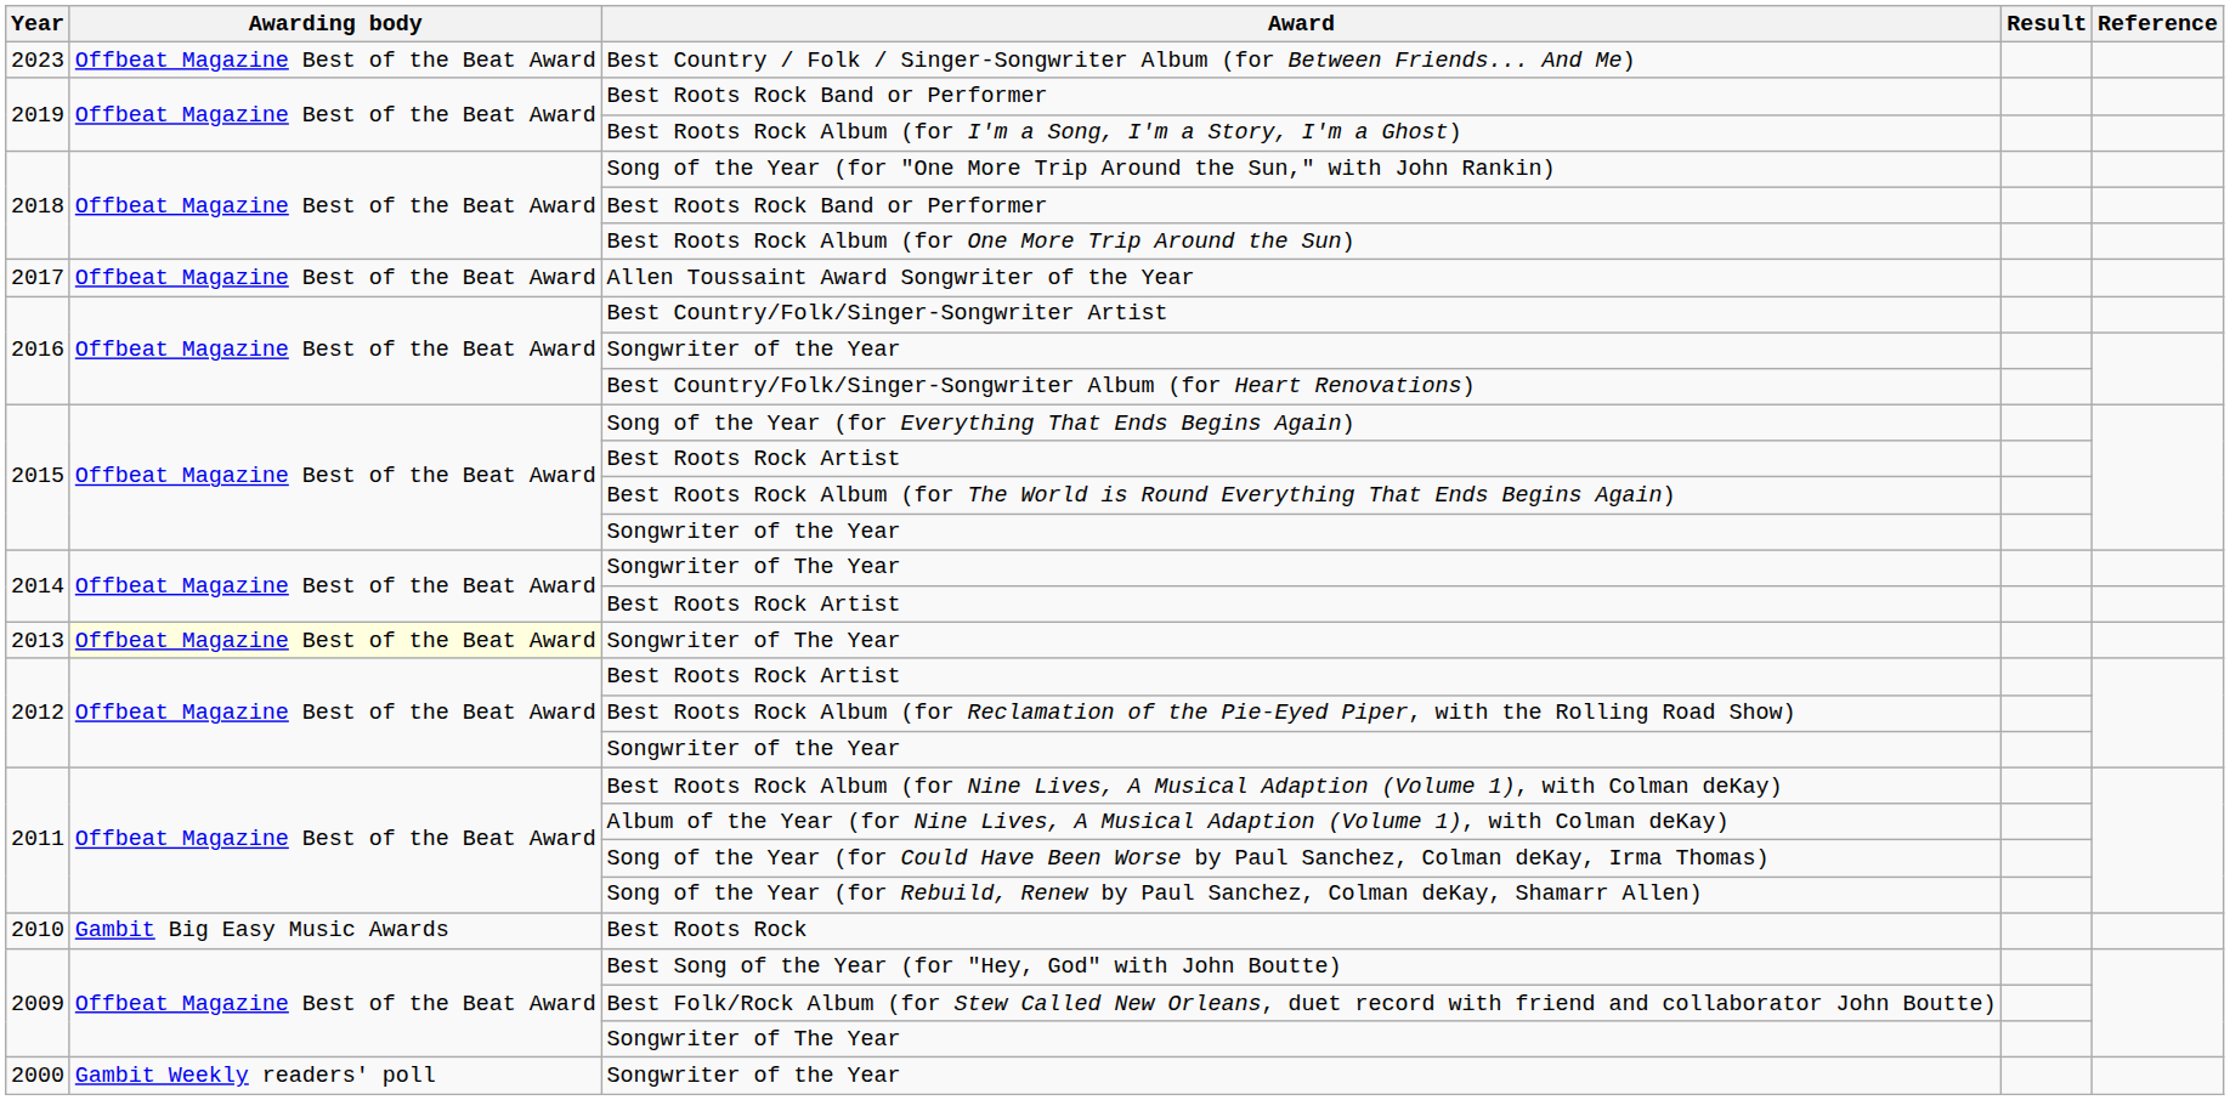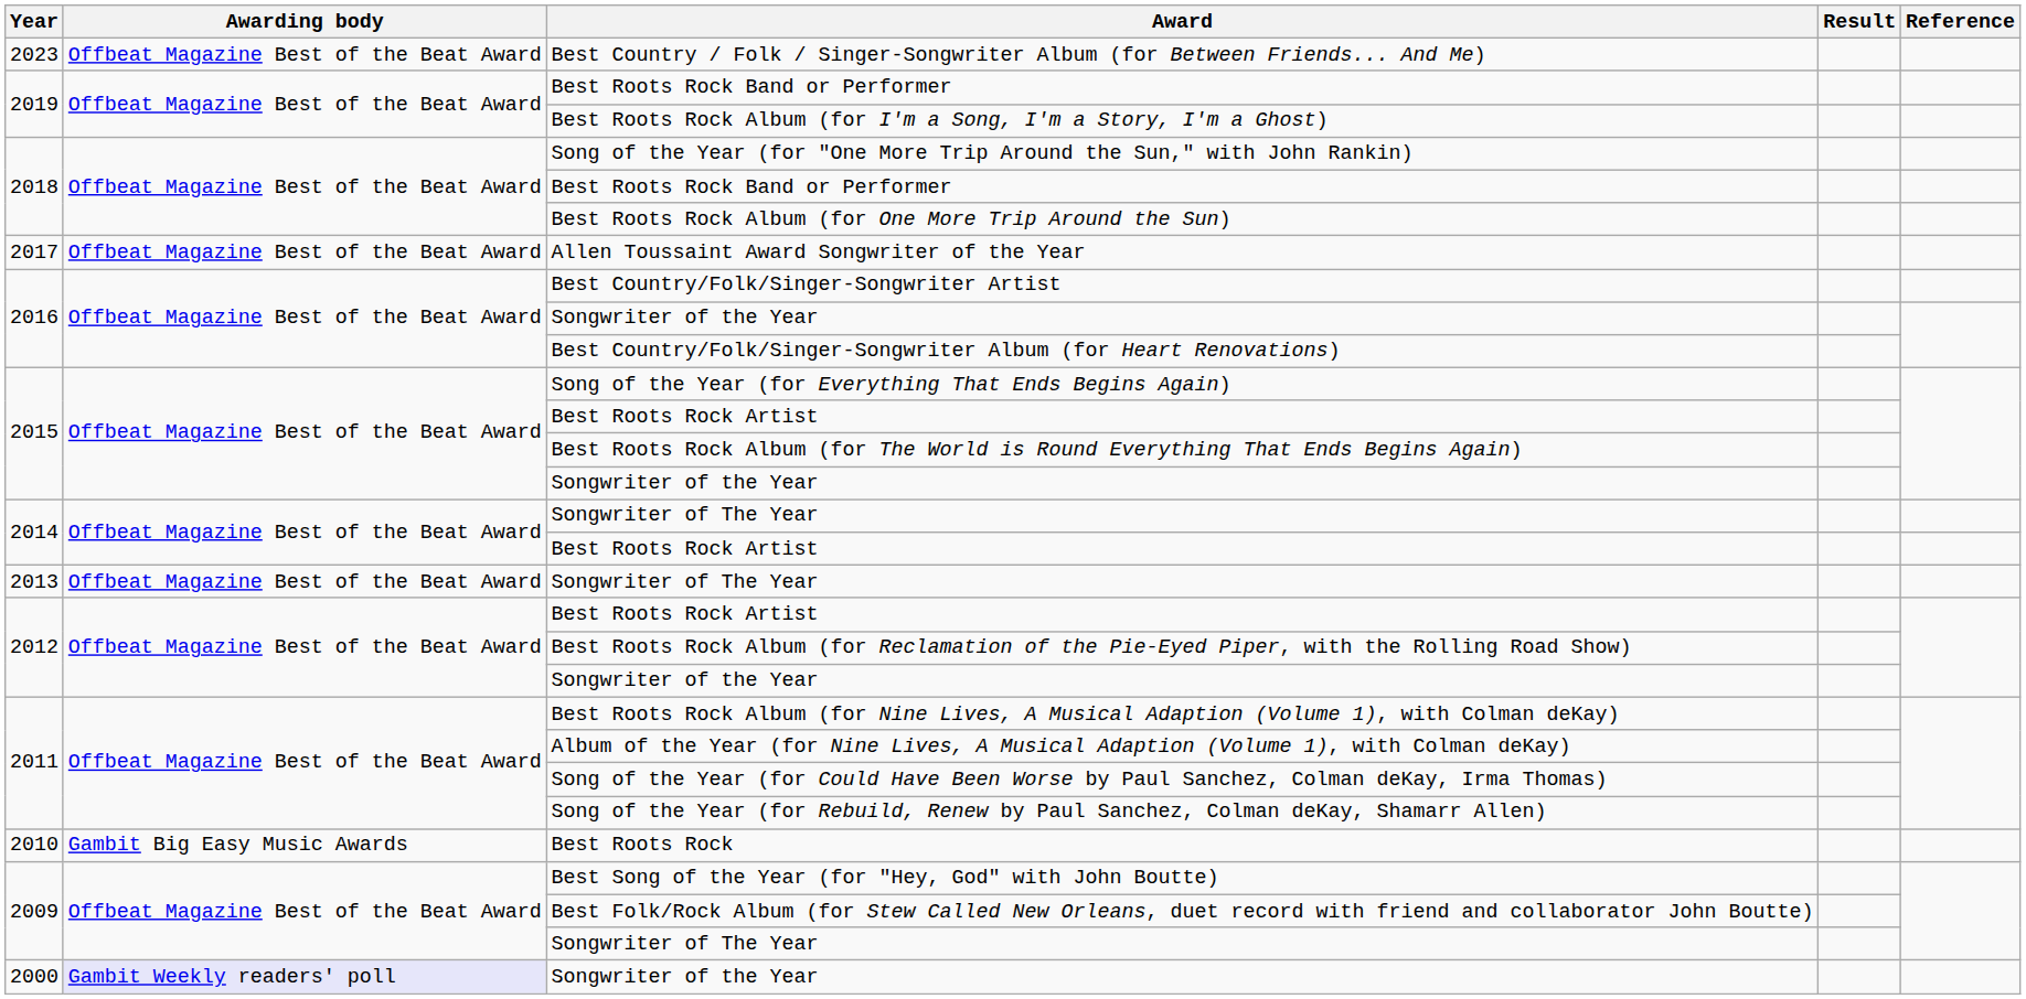2013 / Songwriter of The Year | Awarding body: lightyellow background -> no background
2000 / Songwriter of the Year | Awarding body: no background -> lavender background
